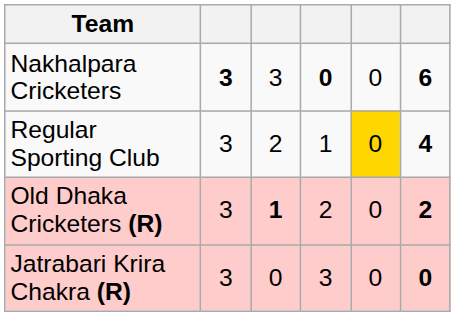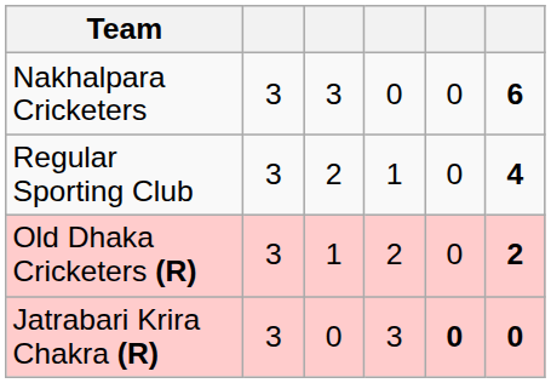Nakhalpara Cricketers | column 2: bold -> normal
Nakhalpara Cricketers | column 4: bold -> normal
Regular Sporting Club | column 5: gold background -> no background
Old Dhaka Cricketers (R) | column 3: bold -> normal
Jatrabari Krira Chakra (R) | column 5: normal -> bold
